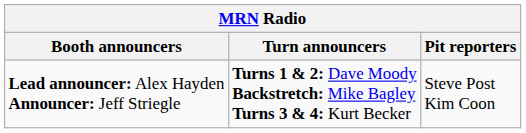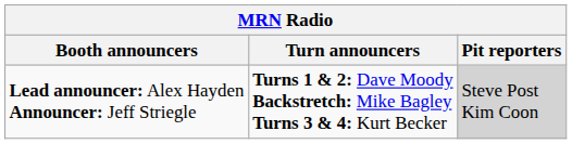Lead announcer: Alex Hayden Announcer: Jeff Striegle | Pit reporters: no background -> lightgrey background
